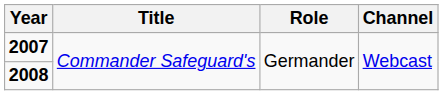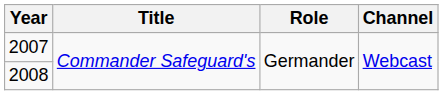2007 | Year: bold -> normal
2008 | Year: bold -> normal
